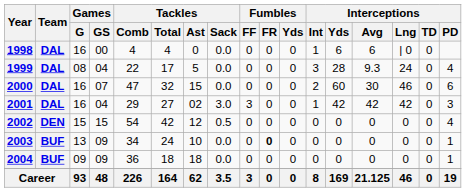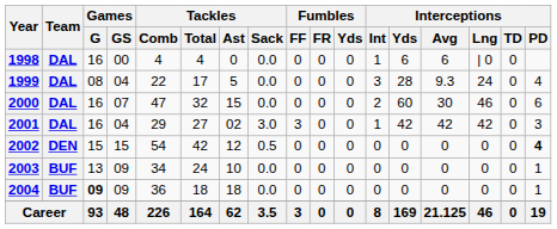2002 | Interceptions / PD: normal -> bold
2003 | Fumbles / FR: bold -> normal
2004 | Games / G: normal -> bold
